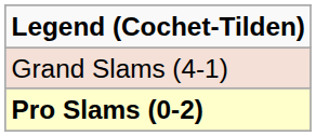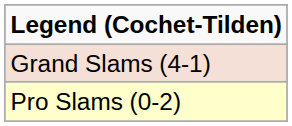row 3 | column 1: bold -> normal
